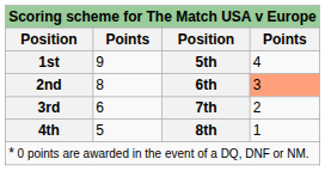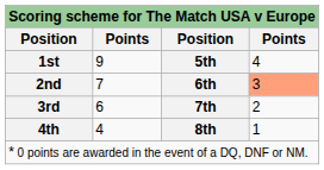2nd | column 2: 8 -> 7
4th | column 2: 5 -> 4
